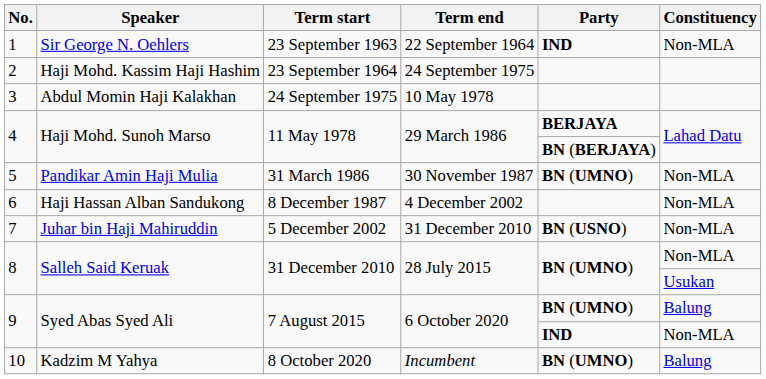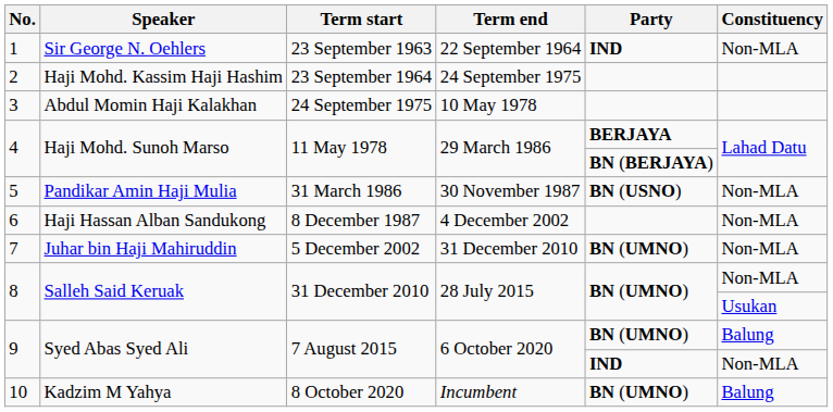5 | Party: BN (UMNO) -> BN (USNO)
7 | Party: BN (USNO) -> BN (UMNO)
